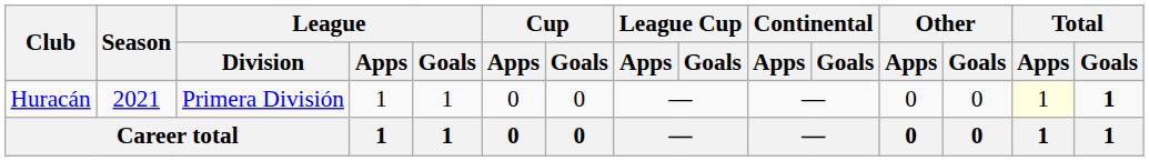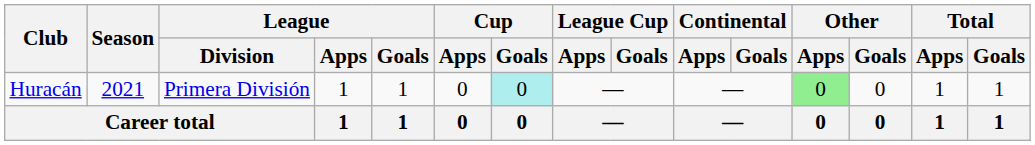Huracán | Cup / Goals: no background -> paleturquoise background
Huracán | Other / Apps: no background -> lightgreen background
Huracán | Total / Apps: lightyellow background -> no background
Huracán | Total / Goals: bold -> normal
